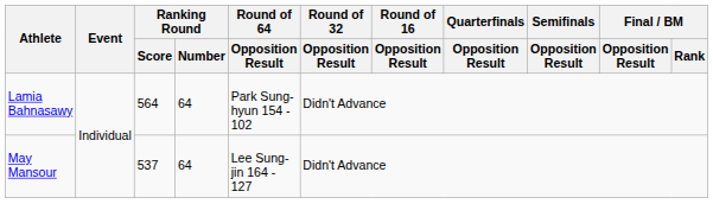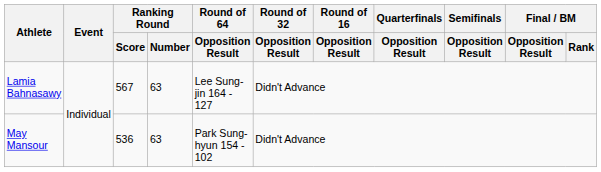Lamia Bahnasawy | Ranking Round / Score: 564 -> 567
Lamia Bahnasawy | Ranking Round / Number: 64 -> 63
Lamia Bahnasawy | Round of 64 / Opposition Result: Park Sung-hyun 154 - 102 -> Lee Sung-jin 164 - 127
May Mansour | Ranking Round / Score: 537 -> 536
May Mansour | Ranking Round / Number: 64 -> 63
May Mansour | Round of 64 / Opposition Result: Lee Sung-jin 164 - 127 -> Park Sung-hyun 154 - 102
